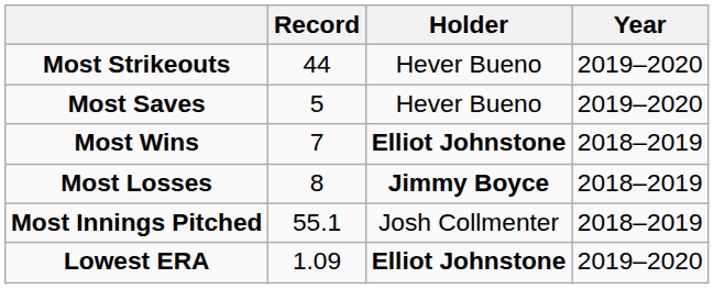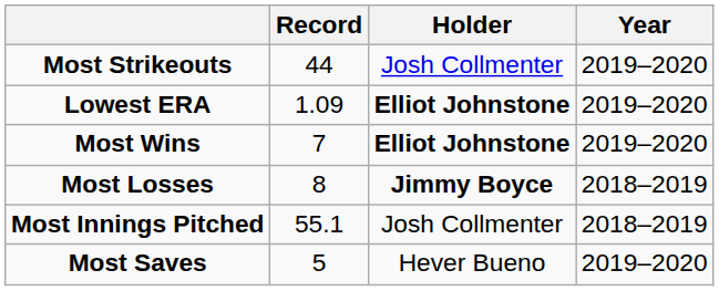Most Strikeouts | Holder: Hever Bueno -> Josh Collmenter
rows swapped: Lowest ERA <-> Most Saves
Most Wins | Year: 2018–2019 -> 2019–2020
